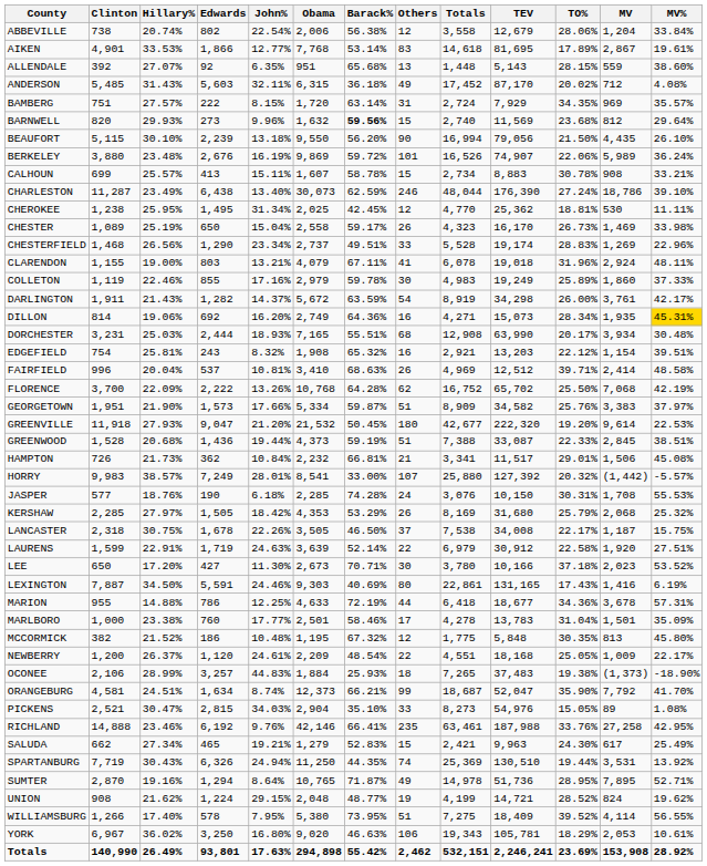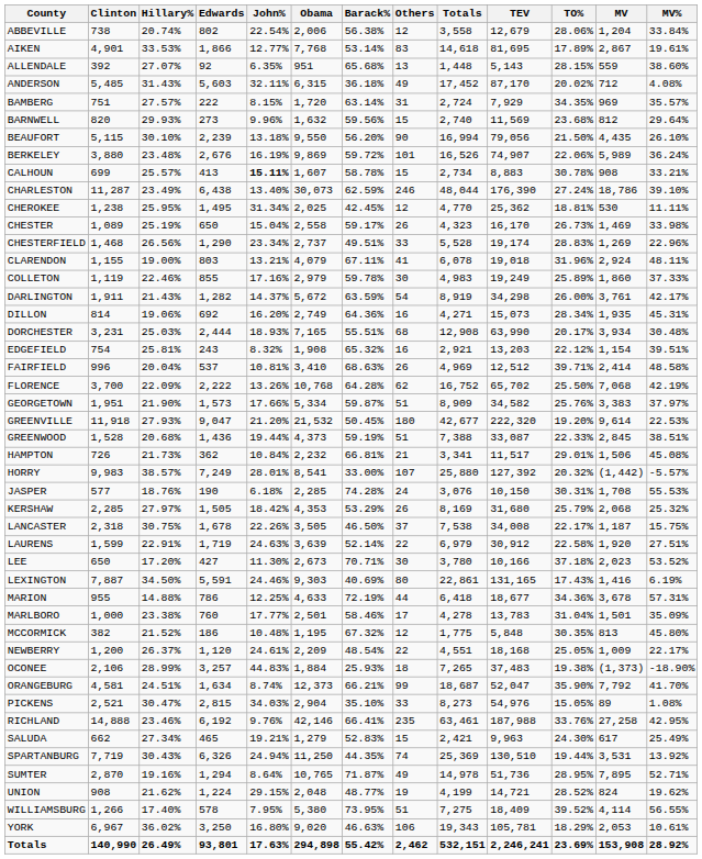BARNWELL | Barack%: bold -> normal
CALHOUN | John%: normal -> bold
DILLON | MV%: gold background -> no background
